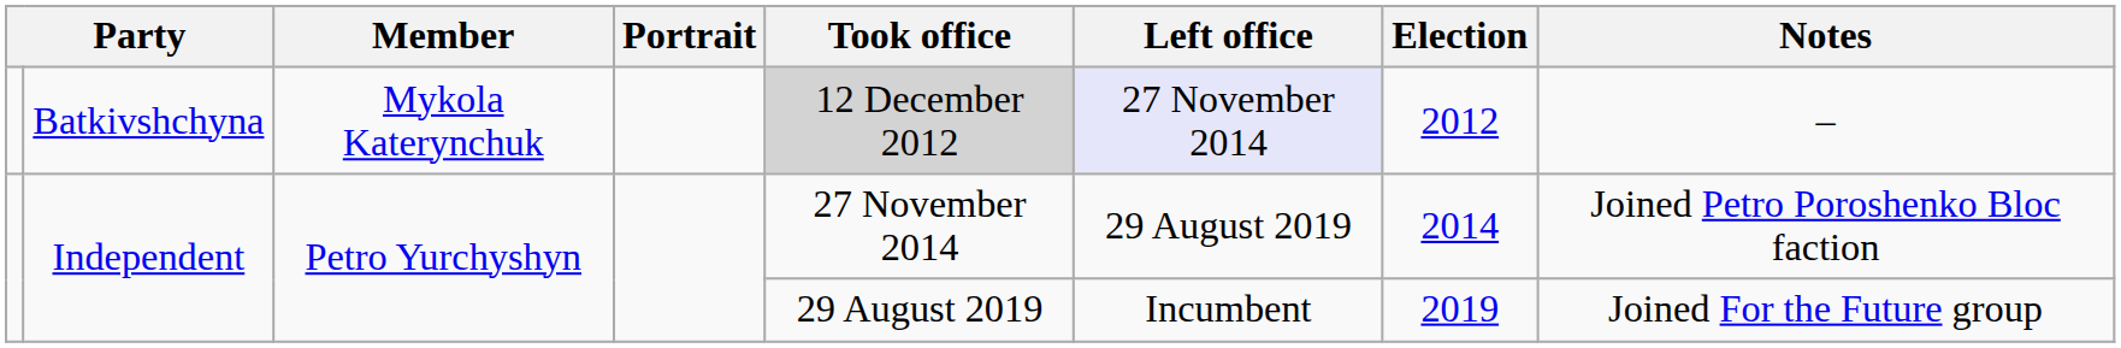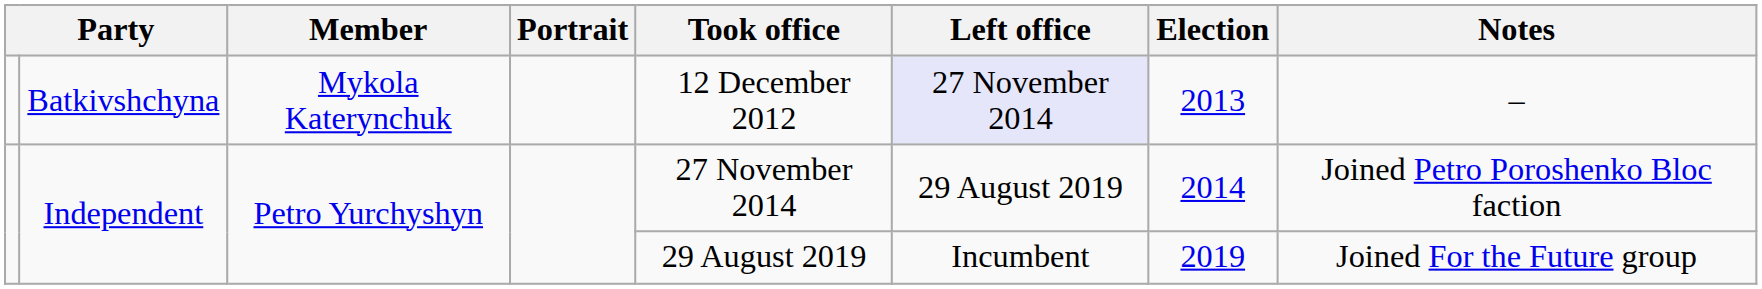Batkivshchyna | Took office: lightgrey background -> no background
Batkivshchyna | Election: 2012 -> 2013
